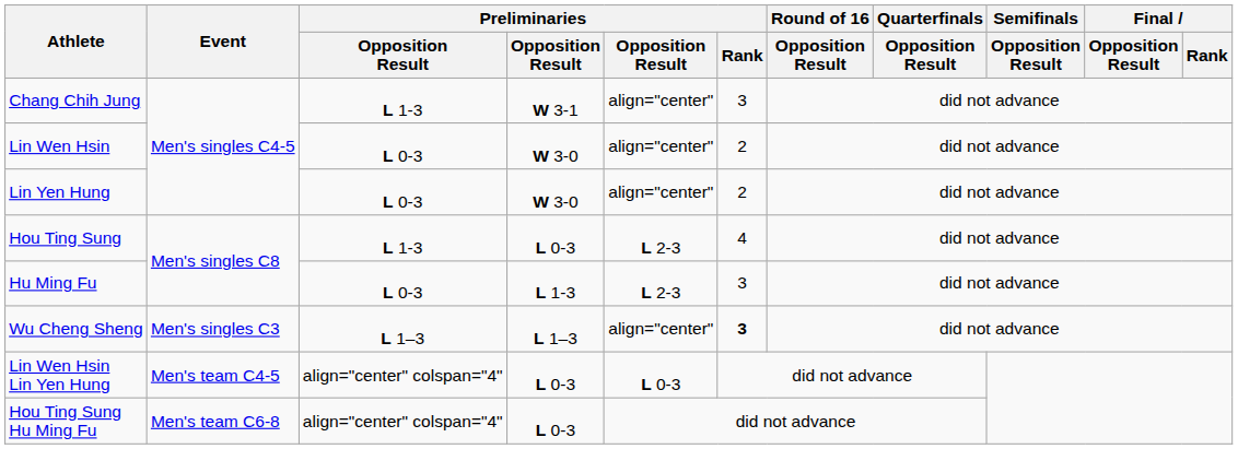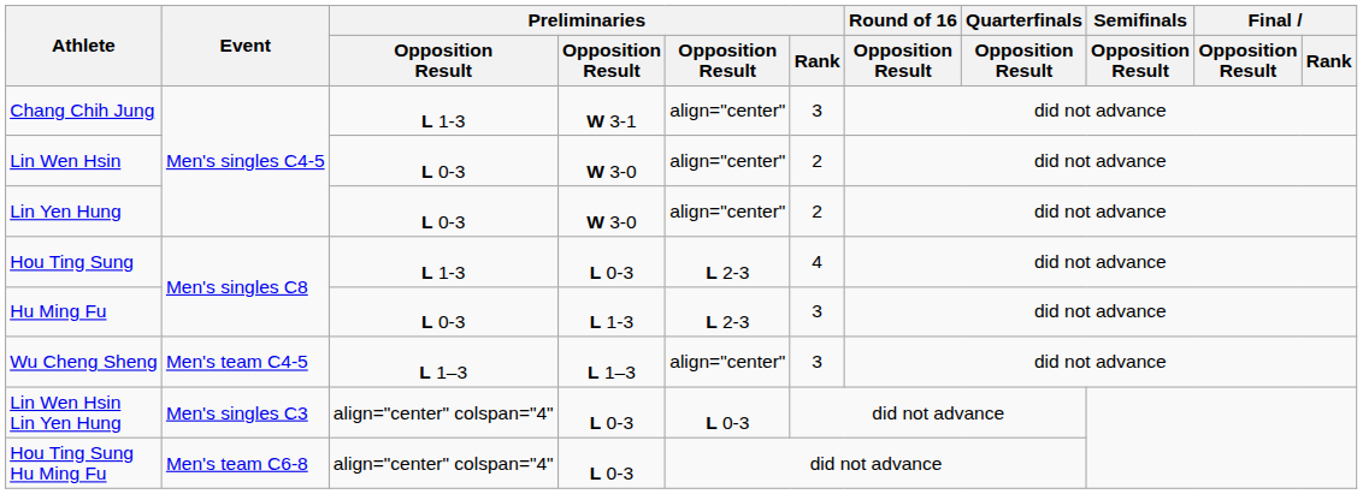Wu Cheng Sheng | Event: Men's singles C3 -> Men's team C4-5
Wu Cheng Sheng | Preliminaries / Rank: bold -> normal
Lin Wen Hsin Lin Yen Hung | Event: Men's team C4-5 -> Men's singles C3
